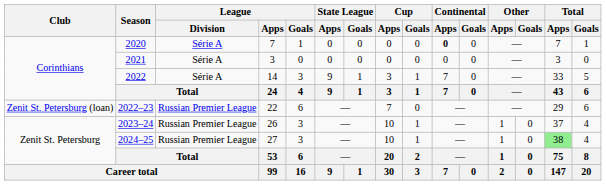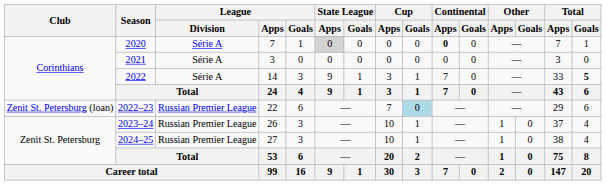2020 | State League / Apps: no background -> lightgrey background
2022 | Total / Goals: normal -> bold
2022–23 | Cup / Goals: no background -> lightblue background
2024–25 | Total / Apps: lightgreen background -> no background
